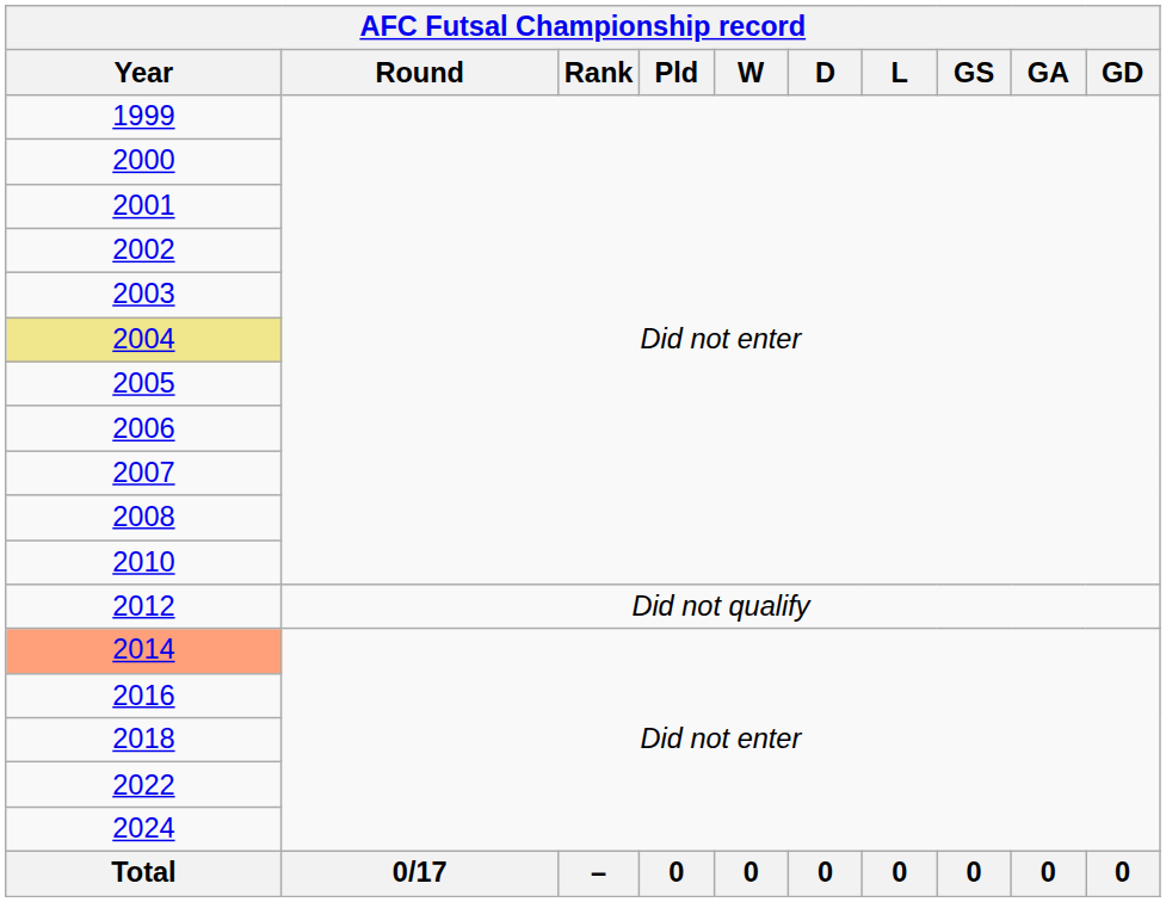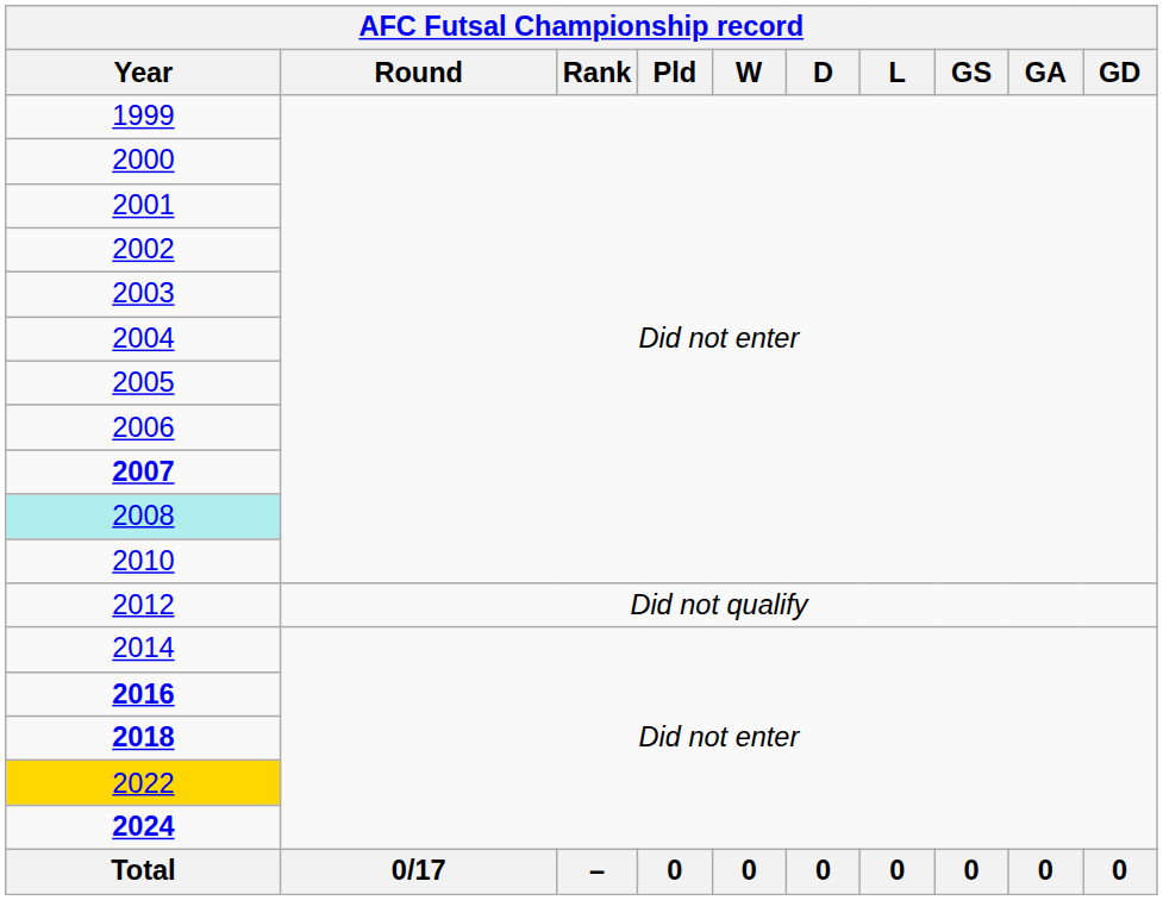2004 | Year: khaki background -> no background
2007 | Year: normal -> bold
2008 | Year: no background -> paleturquoise background
2014 | Year: lightsalmon background -> no background
2016 | Year: normal -> bold
2018 | Year: normal -> bold
2022 | Year: no background -> gold background
2024 | Year: normal -> bold
